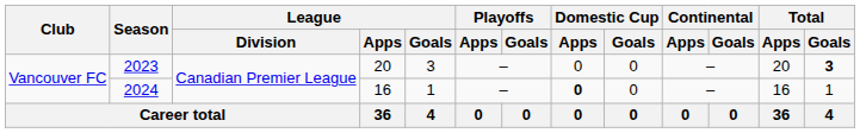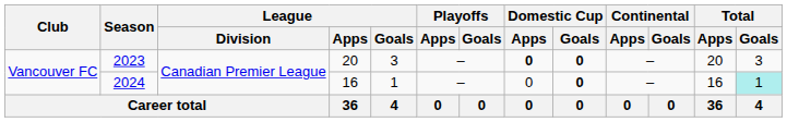2023 | Domestic Cup / Apps: normal -> bold
2023 | Domestic Cup / Goals: normal -> bold
2023 | Total / Goals: bold -> normal
2024 | Domestic Cup / Apps: bold -> normal
2024 | Domestic Cup / Goals: normal -> bold
2024 | Total / Goals: no background -> paleturquoise background
